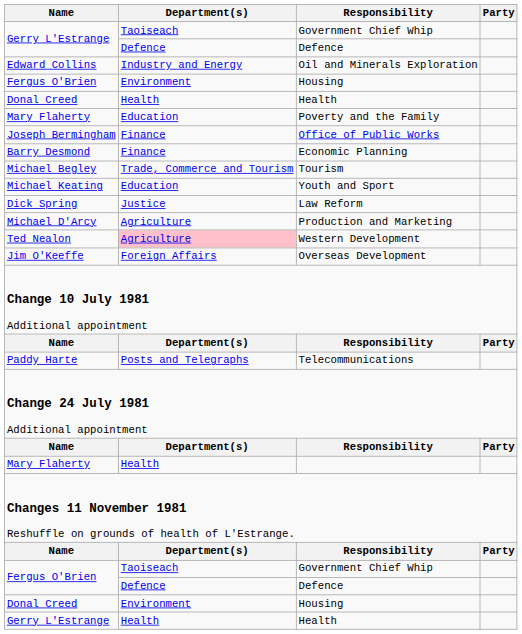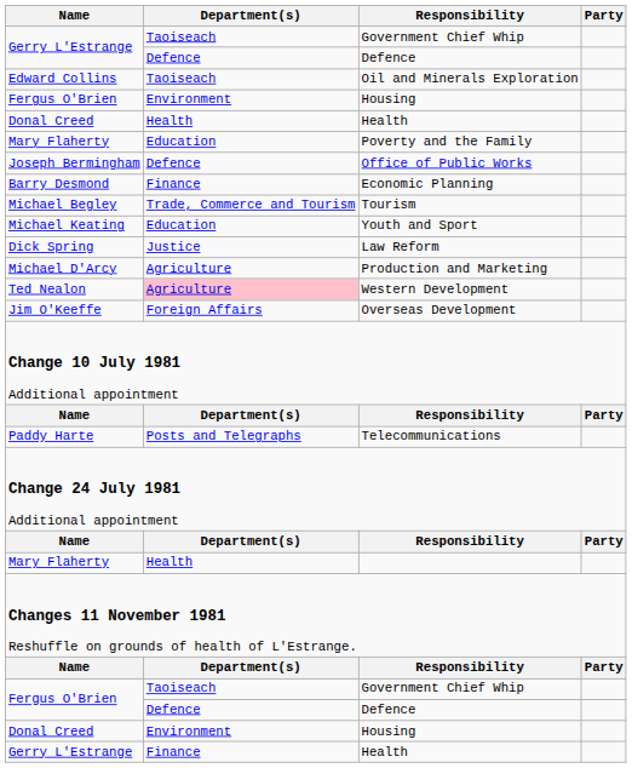Oil and Minerals Exploration | Department(s): Industry and Energy -> Taoiseach
Office of Public Works | Department(s): Finance -> Defence
Gerry L'Estrange / Health | Department(s): Health -> Finance
